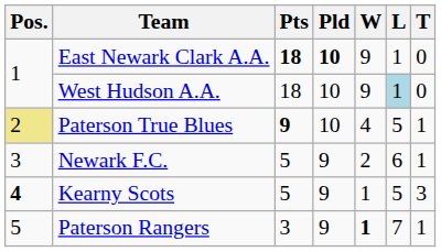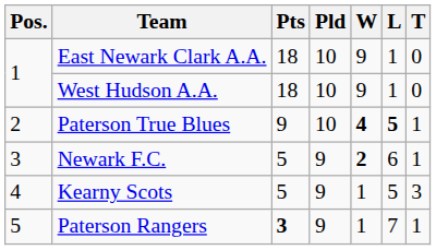East Newark Clark A.A. | Pts: bold -> normal
East Newark Clark A.A. | Pld: bold -> normal
West Hudson A.A. | L: lightblue background -> no background
Paterson True Blues | Pos.: khaki background -> no background
Paterson True Blues | Pts: bold -> normal
Paterson True Blues | W: normal -> bold
Paterson True Blues | L: normal -> bold
Newark F.C. | W: normal -> bold
Kearny Scots | Pos.: bold -> normal
Paterson Rangers | Pts: normal -> bold
Paterson Rangers | W: bold -> normal
